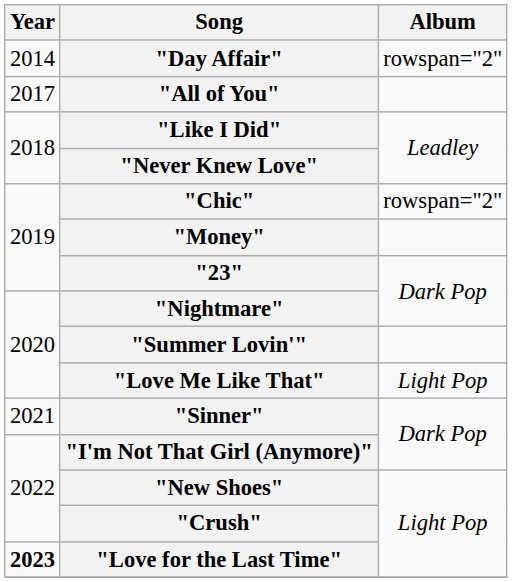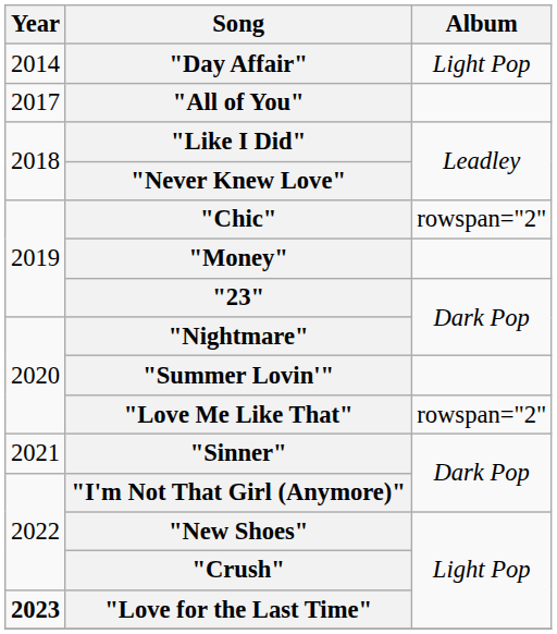"Day Affair" | Album: rowspan="2" -> Light Pop
"Love Me Like That" | Album: Light Pop -> rowspan="2"
